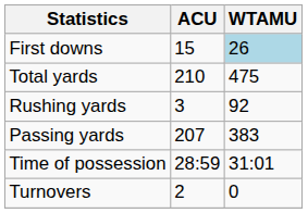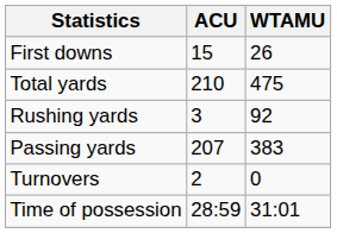First downs | WTAMU: lightblue background -> no background
rows swapped: Turnovers <-> Time of possession
